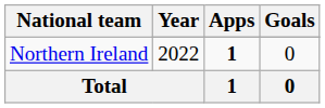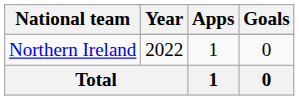2022 | Apps: bold -> normal
